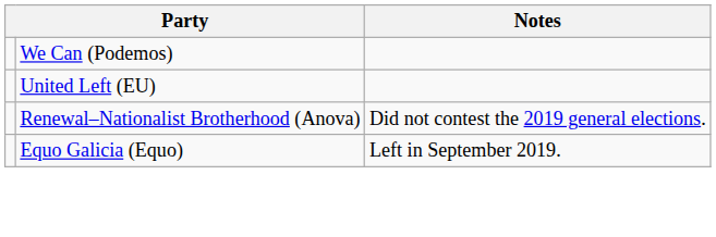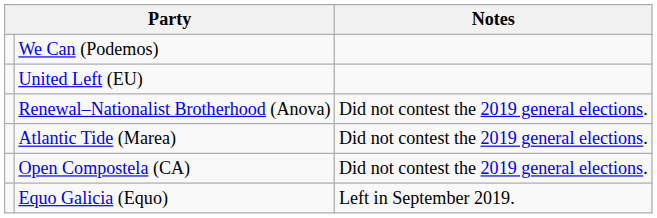+ row: Atlantic Tide (Marea) | Did not contest the 2019 general elections.
+ row: Open Compostela (CA) | Did not contest the 2019 general elections.
